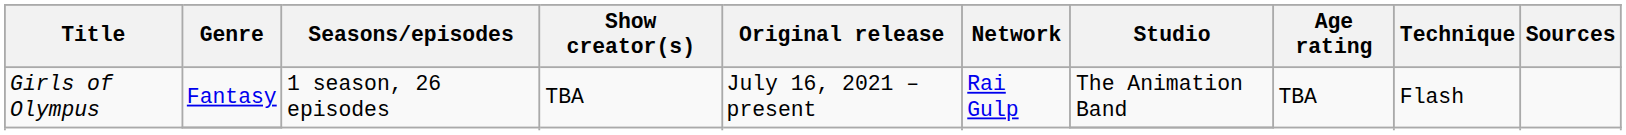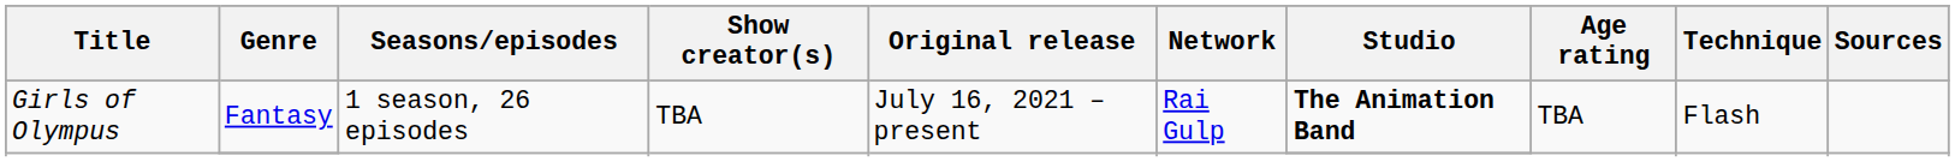Girls of Olympus / Fantasy | Studio: normal -> bold
